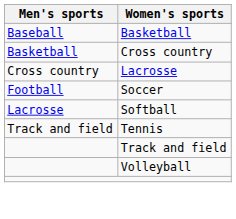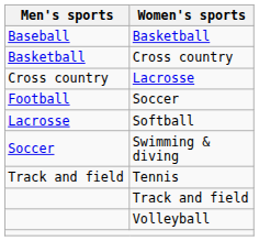+ row: Soccer | Swimming & diving
